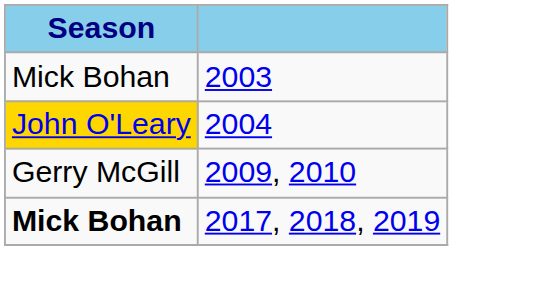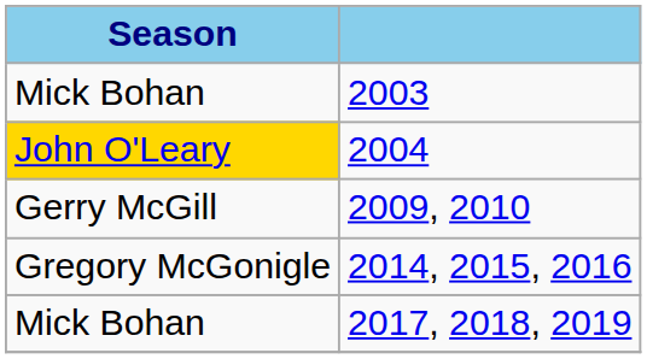+ row: Gregory McGonigle | 2014, 2015, 2016
2017, 2018, 2019 | Season: bold -> normal
